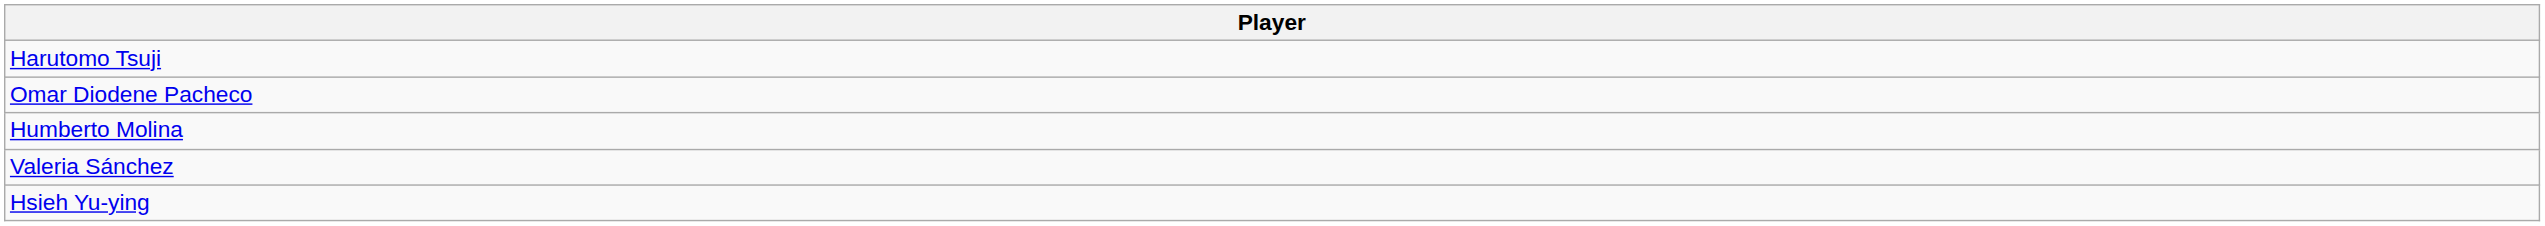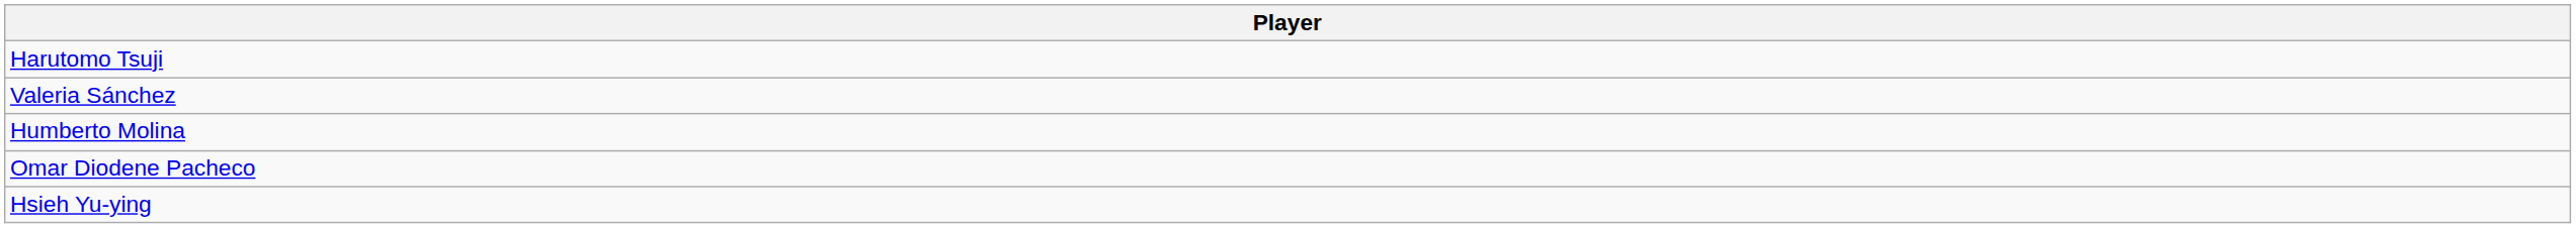row 3 | column 1: Omar Diodene Pacheco -> Valeria Sánchez
row 5 | column 1: Valeria Sánchez -> Omar Diodene Pacheco
